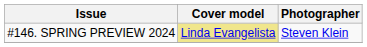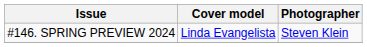#146. SPRING PREVIEW 2024 | Cover model: khaki background -> no background
